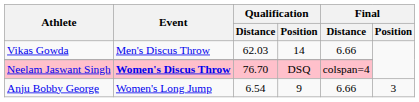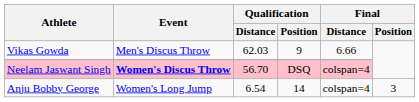Vikas Gowda | Qualification / Position: 14 -> 9
Neelam Jaswant Singh | Qualification / Distance: 76.70 -> 56.70
Anju Bobby George | Qualification / Position: 9 -> 14
Anju Bobby George | Final / Distance: 6.66 -> colspan=4
